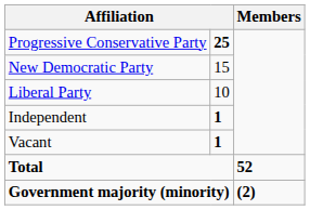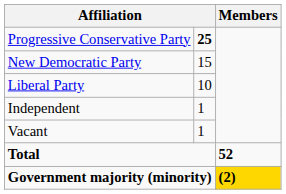Independent | column 2: bold -> normal
Vacant | column 2: bold -> normal
Government majority (minority) | Members: no background -> gold background
